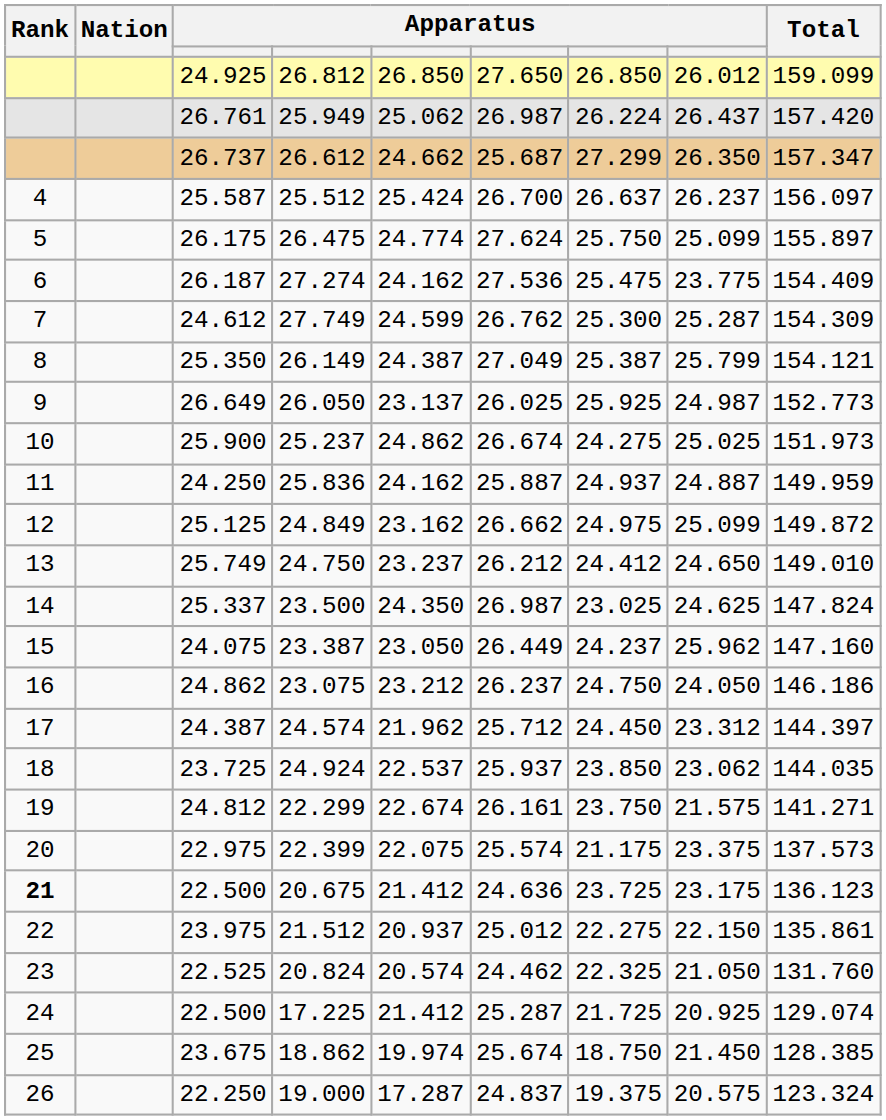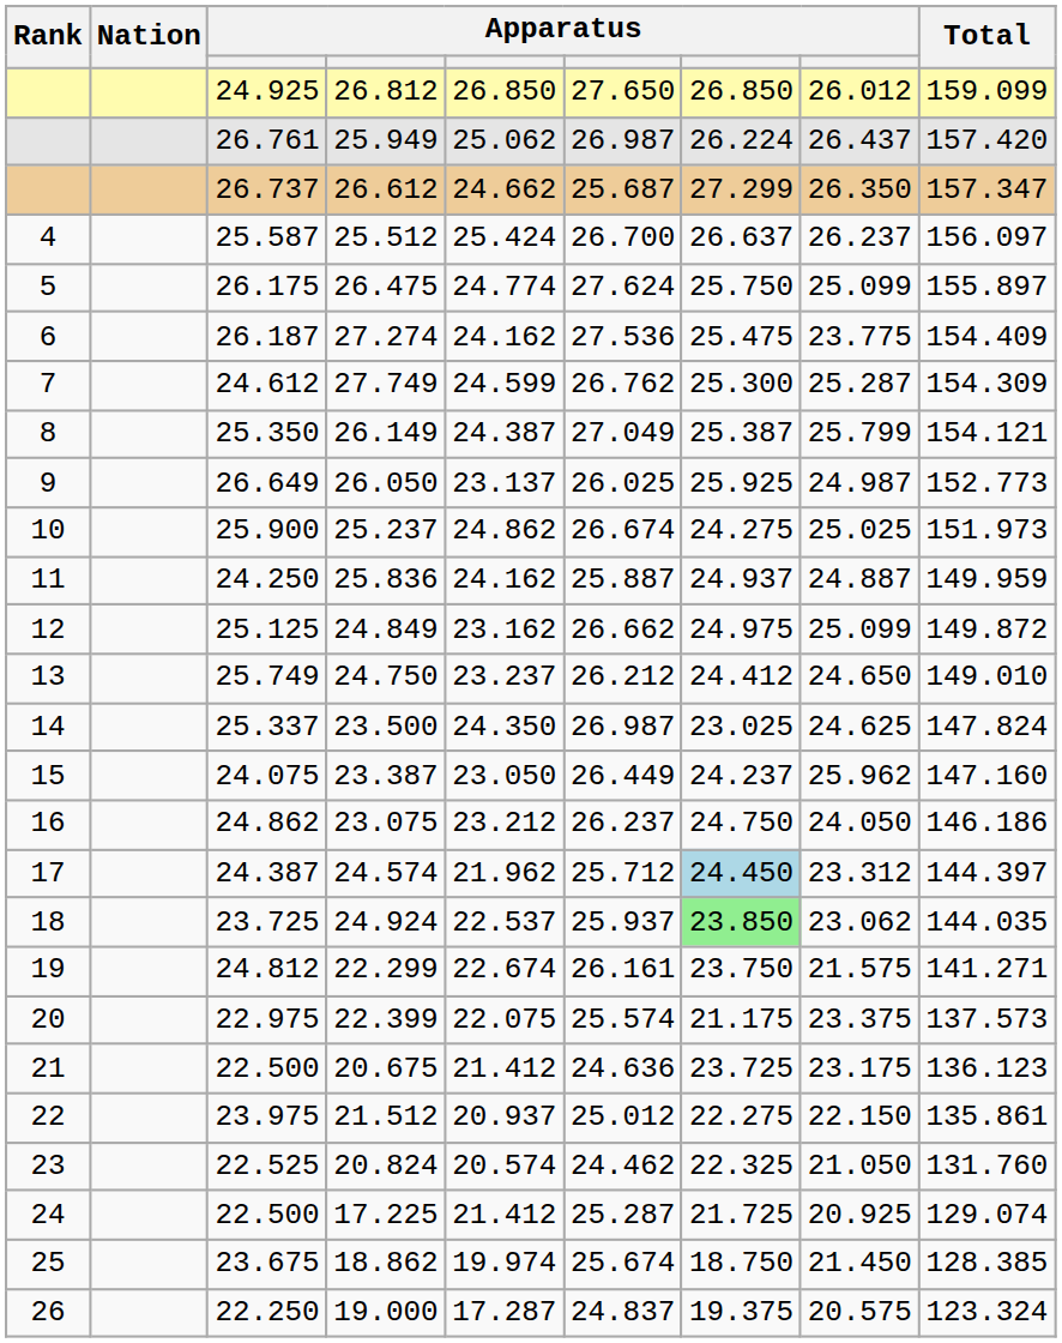24.574 | column 7: no background -> lightblue background
24.924 | column 7: no background -> lightgreen background
20.675 | Rank: bold -> normal
